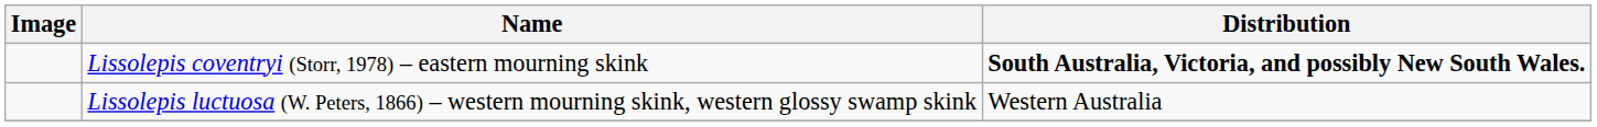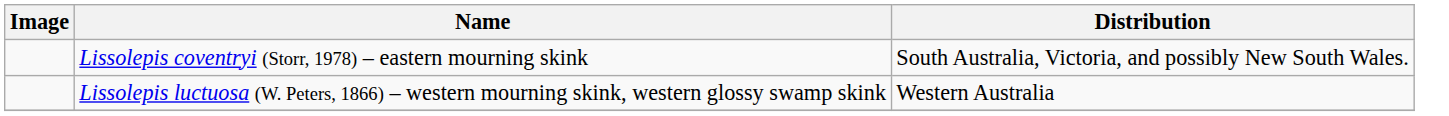Lissolepis coventryi (Storr, 1978) – eastern mourning skink | Distribution: bold -> normal
